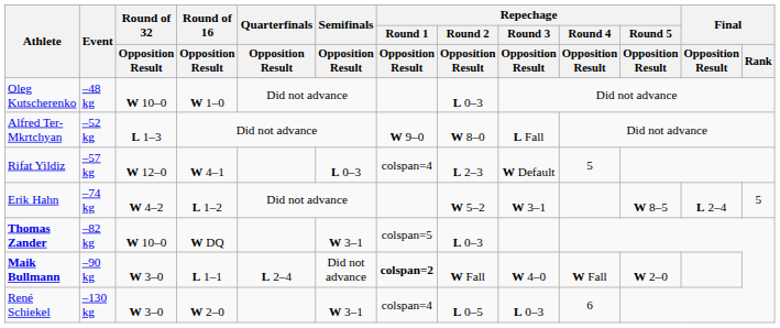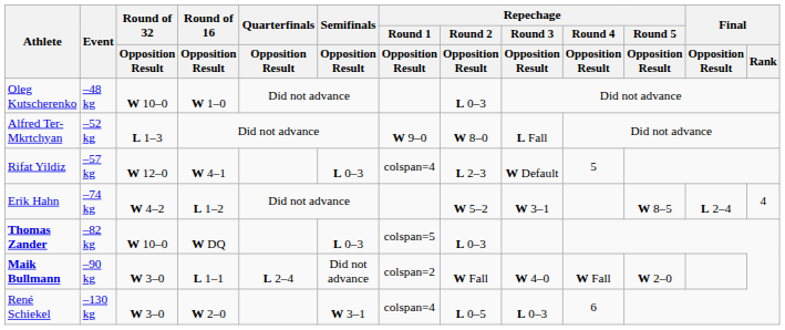Erik Hahn | Final / Rank: 5 -> 4
Thomas Zander | Semifinals / Opposition Result: W 3–1 -> L 0–3
Maik Bullmann | Repechage / Round 1 / Opposition Result: bold -> normal
